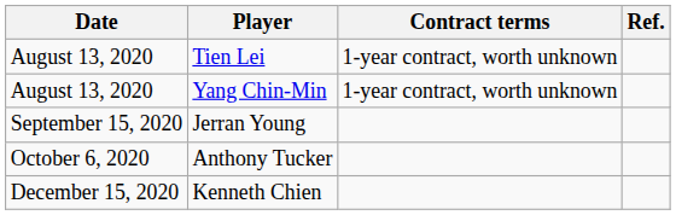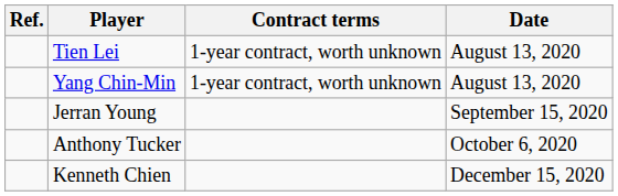columns swapped: Date <-> Ref.
